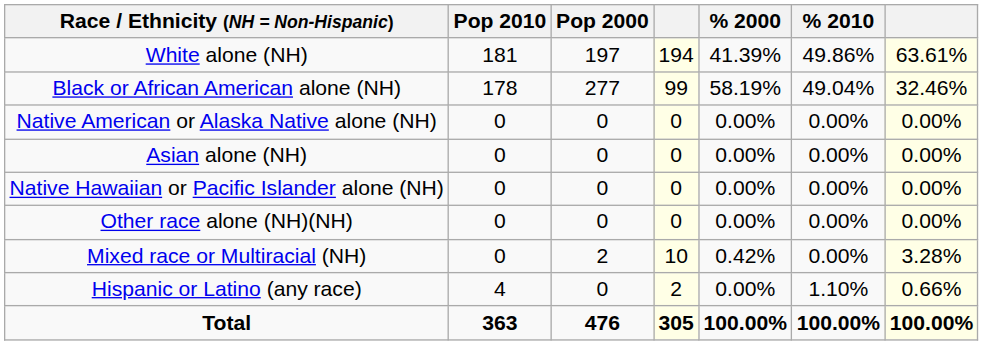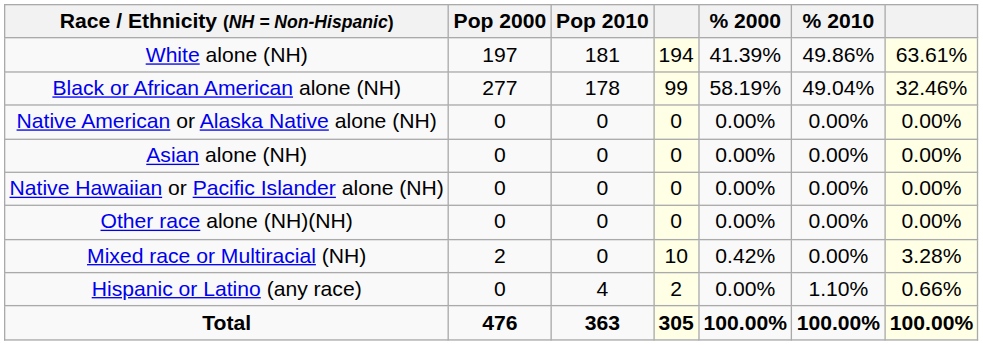columns swapped: Pop 2000 <-> Pop 2010
